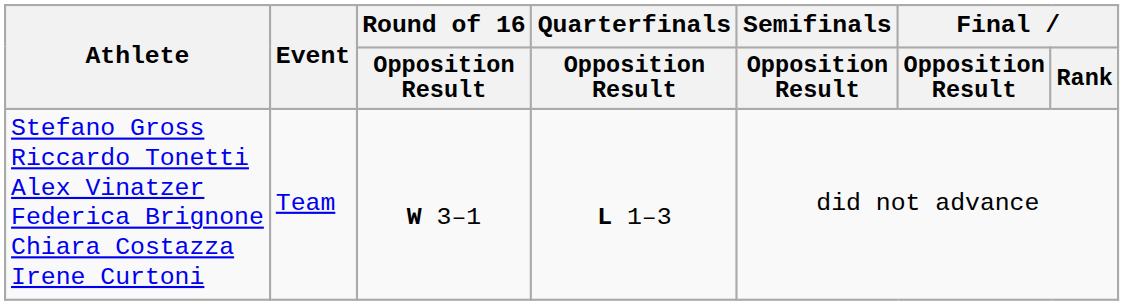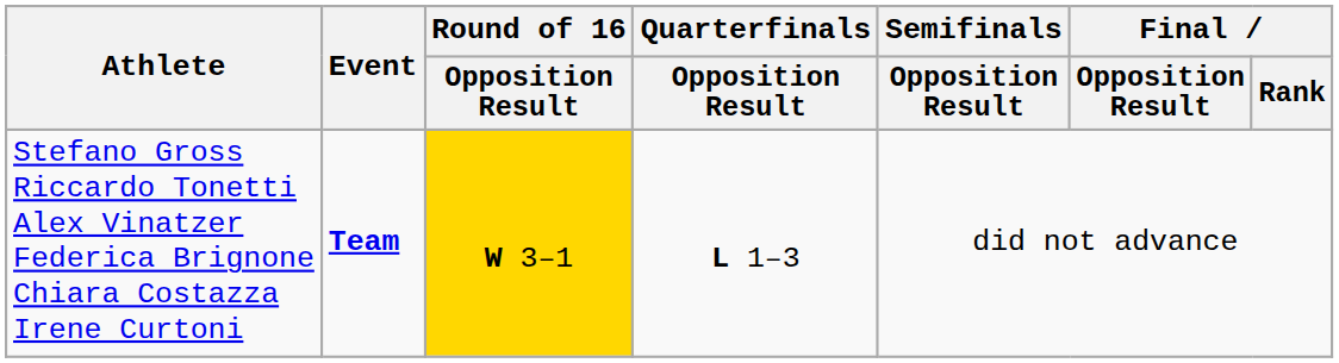row 3 | Event: normal -> bold
row 3 | Round of 16 / Opposition Result: no background -> gold background
